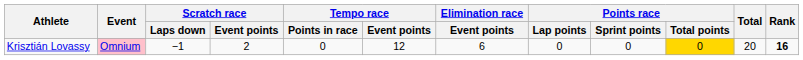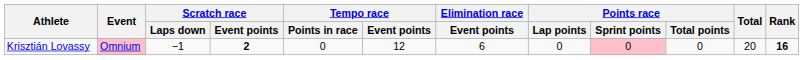Krisztián Lovassy | Scratch race / Event points: normal -> bold
Krisztián Lovassy | Points race / Sprint points: no background -> pink background
Krisztián Lovassy | Points race / Total points: gold background -> no background
